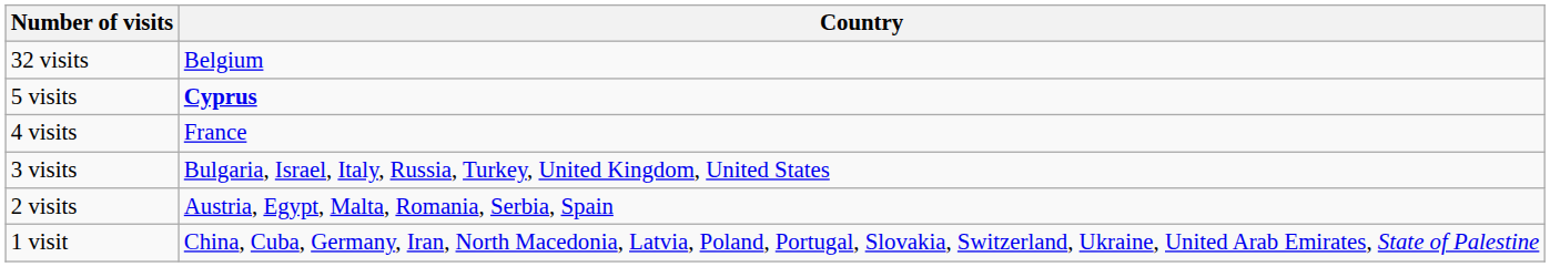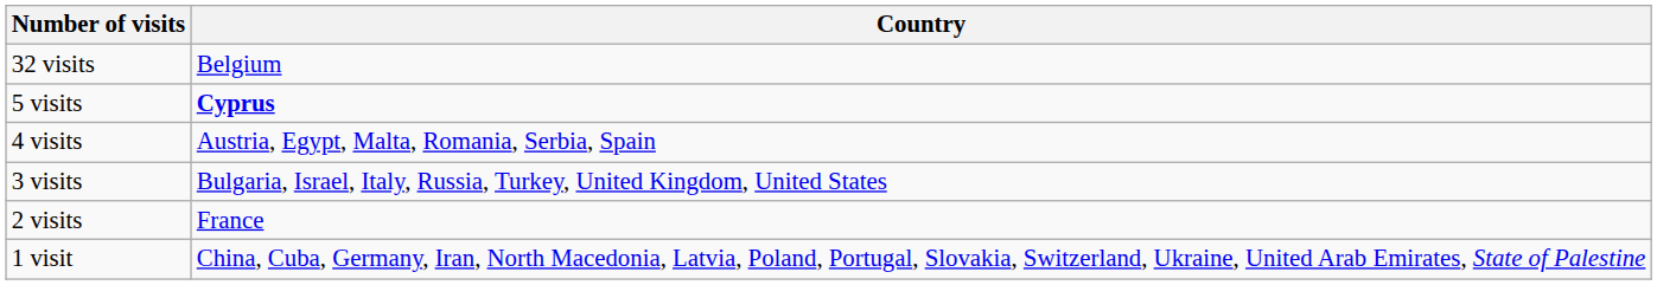4 visits | Country: France -> Austria, Egypt, Malta, Romania, Serbia, Spain
2 visits | Country: Austria, Egypt, Malta, Romania, Serbia, Spain -> France
